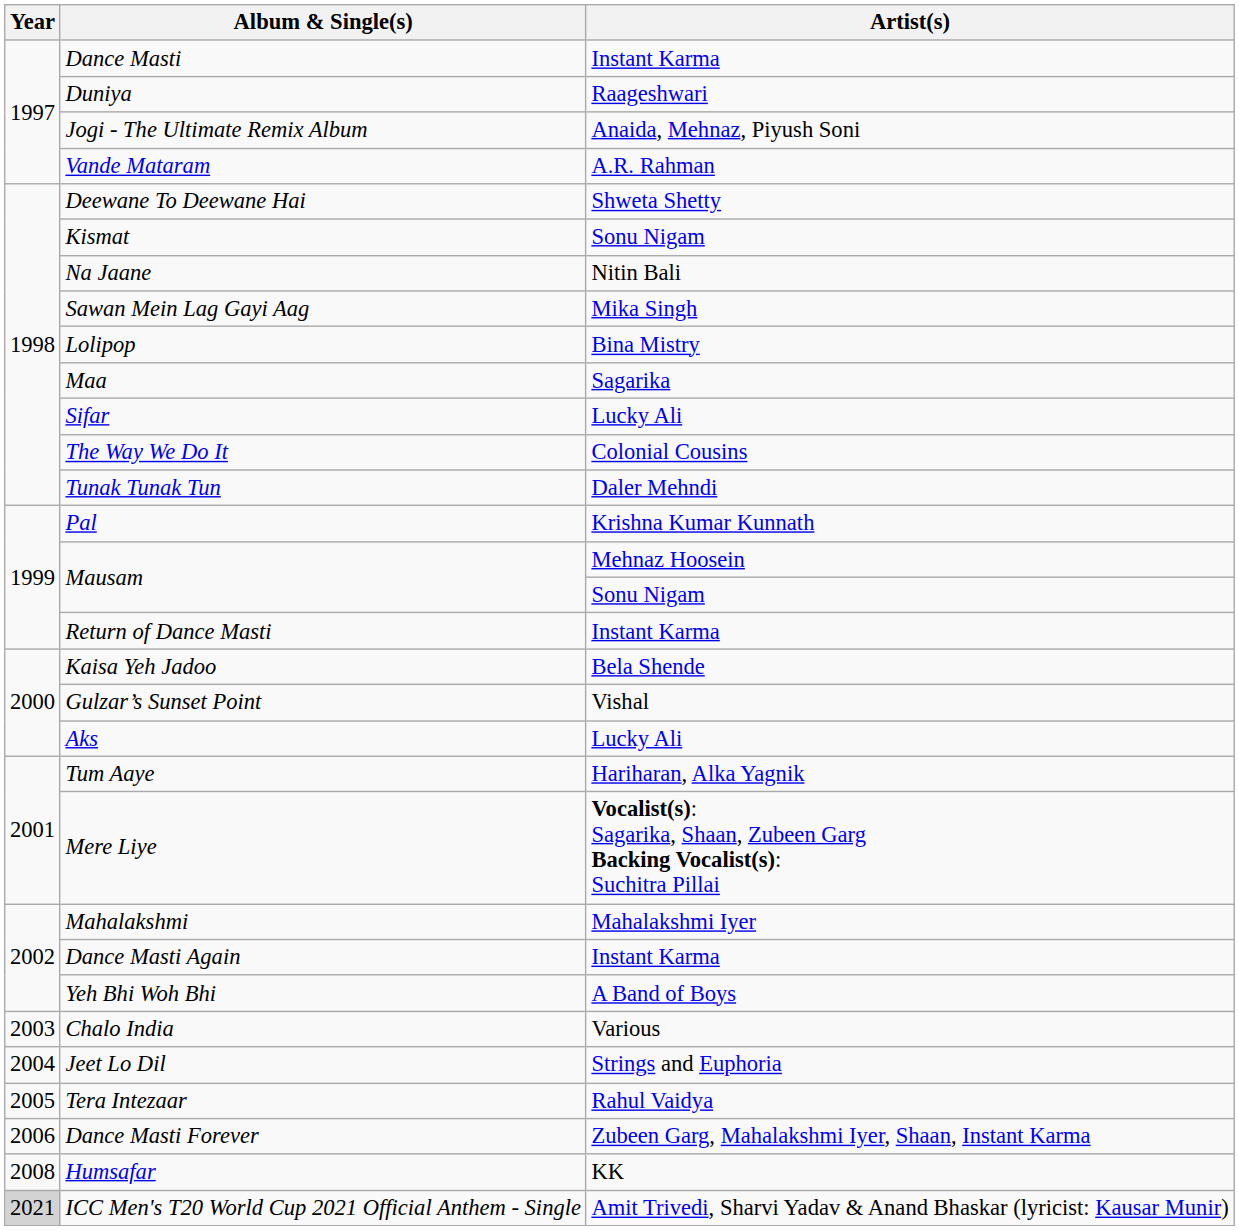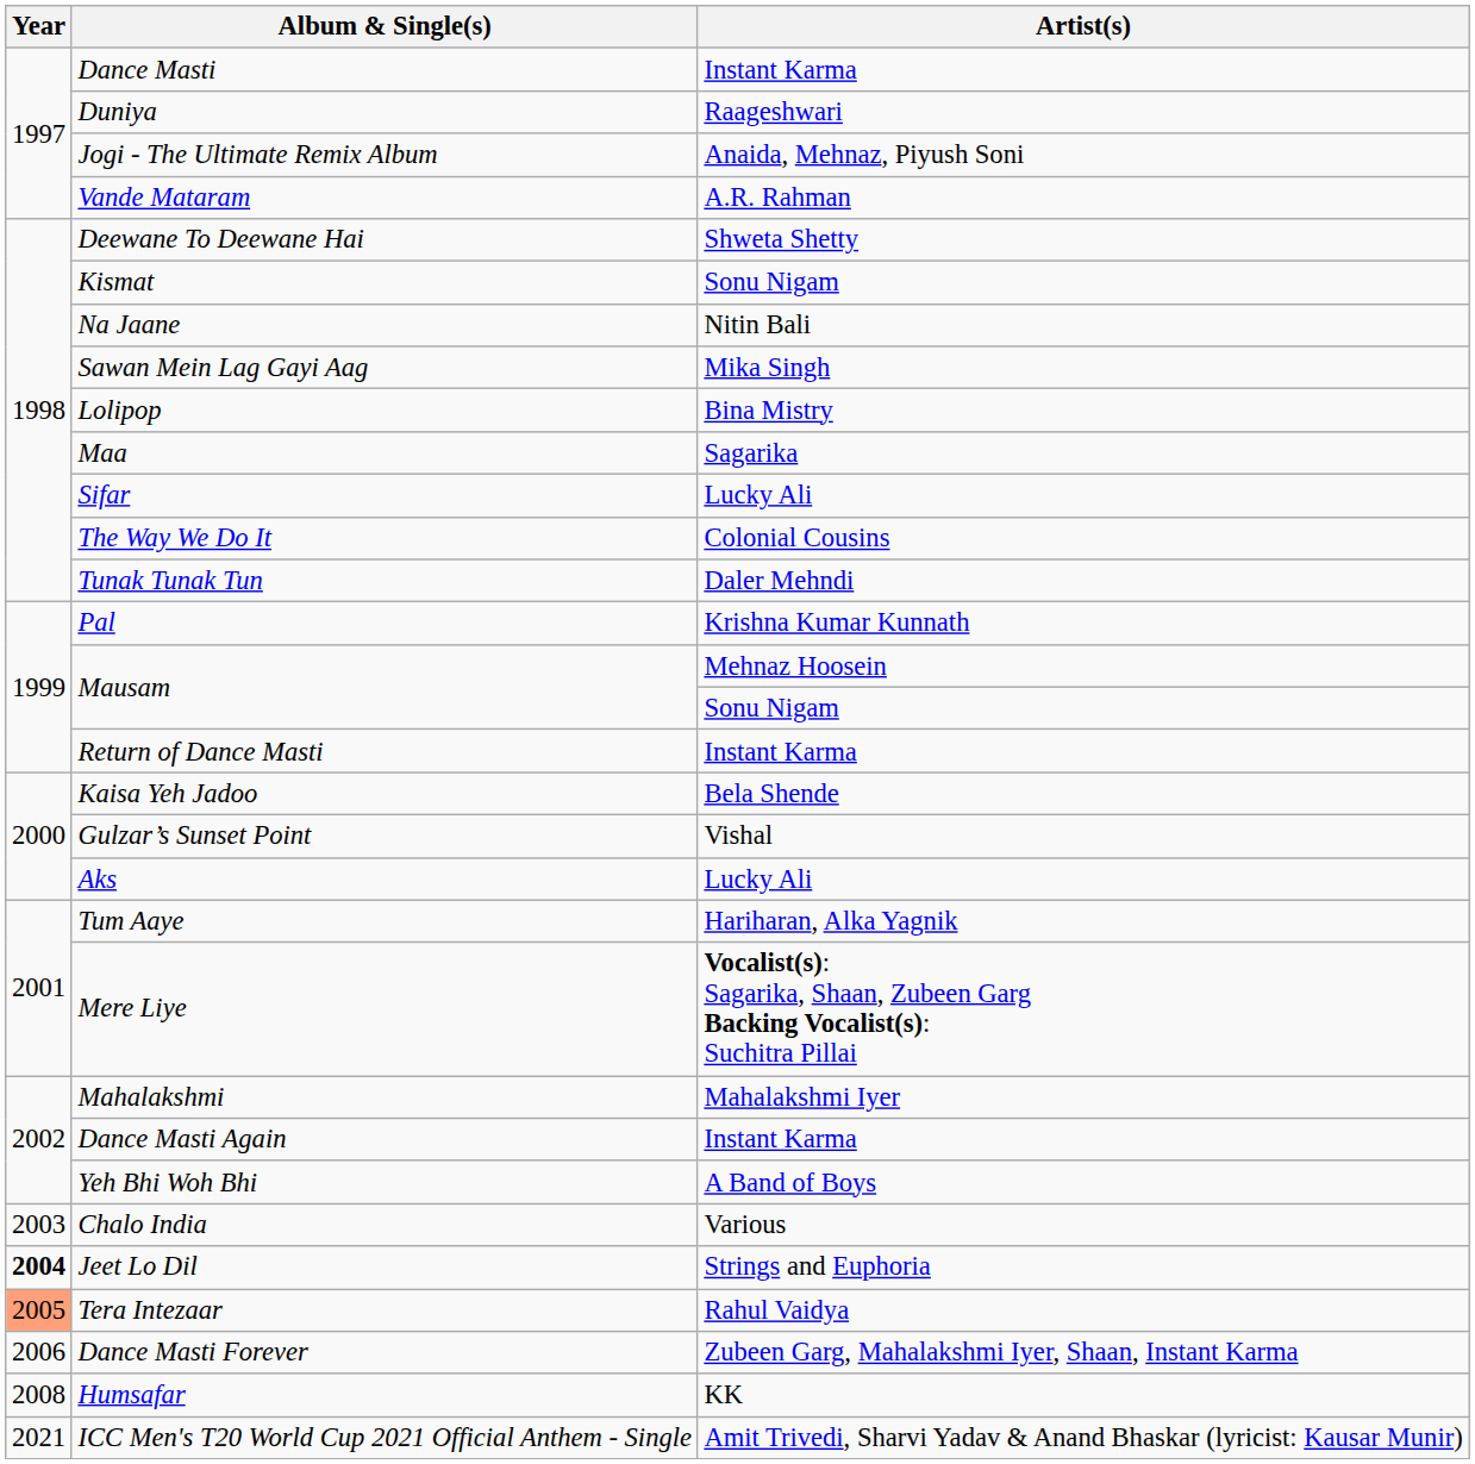Jeet Lo Dil | Year: normal -> bold
Tera Intezaar | Year: no background -> lightsalmon background
ICC Men's T20 World Cup 2021 Official Anthem - Single | Year: lightgrey background -> no background
